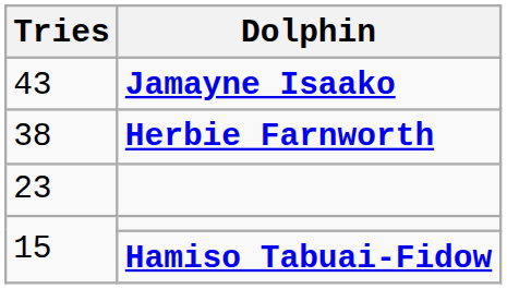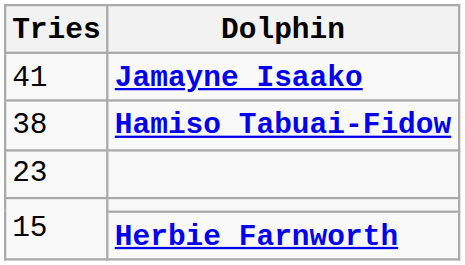row 2 | Tries: 43 -> 41
row 3 | Dolphin: Herbie Farnworth -> Hamiso Tabuai-Fidow
row 6 | Dolphin: Hamiso Tabuai-Fidow -> Herbie Farnworth
